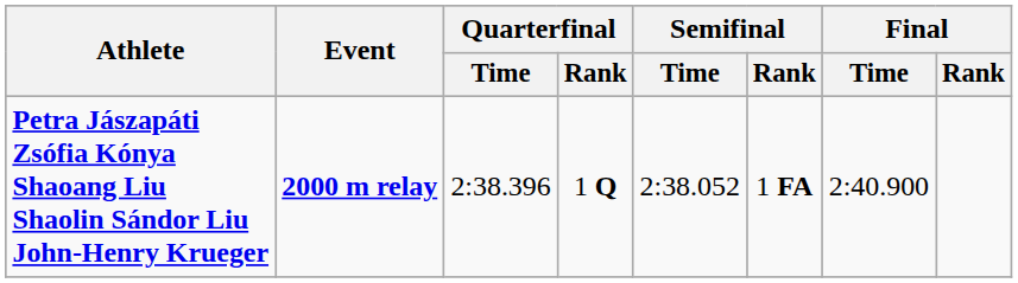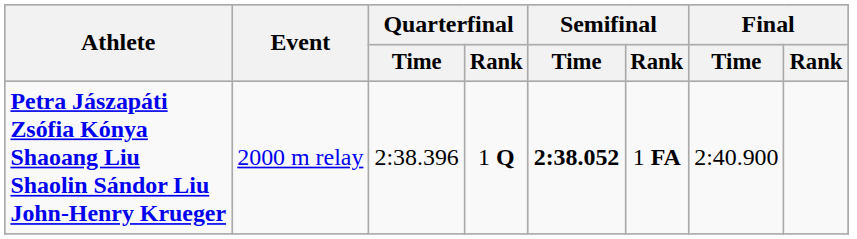row 3 | Event: bold -> normal
row 3 | Semifinal / Time: normal -> bold
